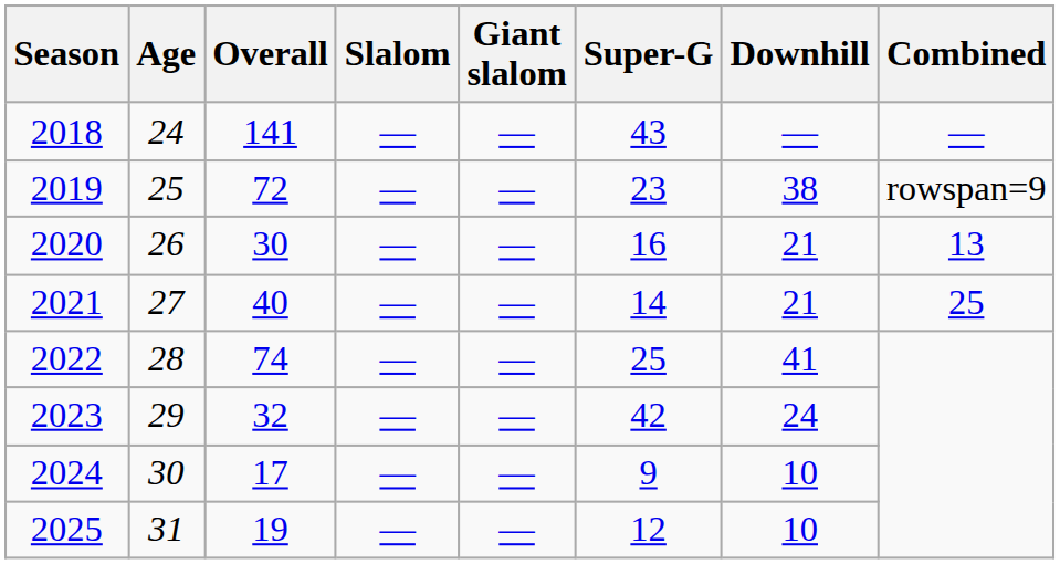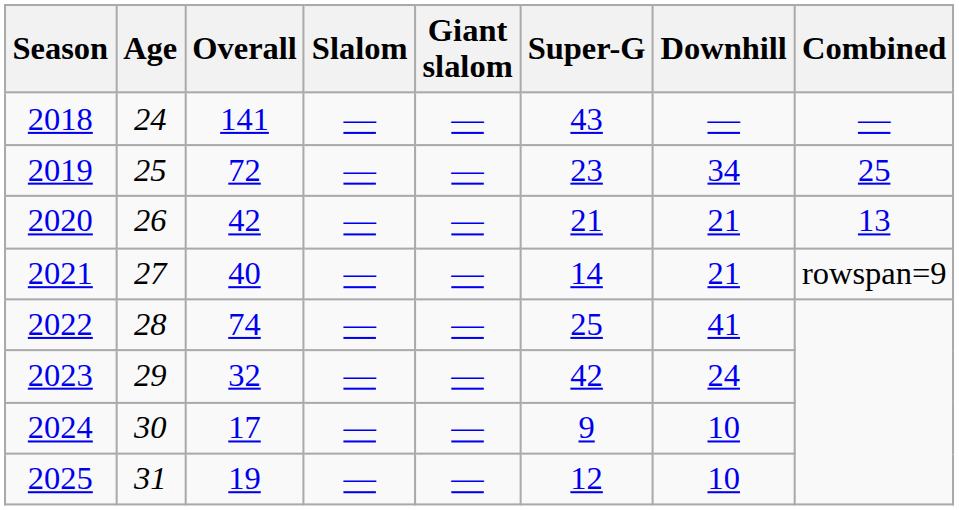2019 | Downhill: 38 -> 34
2019 | Combined: rowspan=9 -> 25
2020 | Overall: 30 -> 42
2020 | Super-G: 16 -> 21
2021 | Combined: 25 -> rowspan=9
